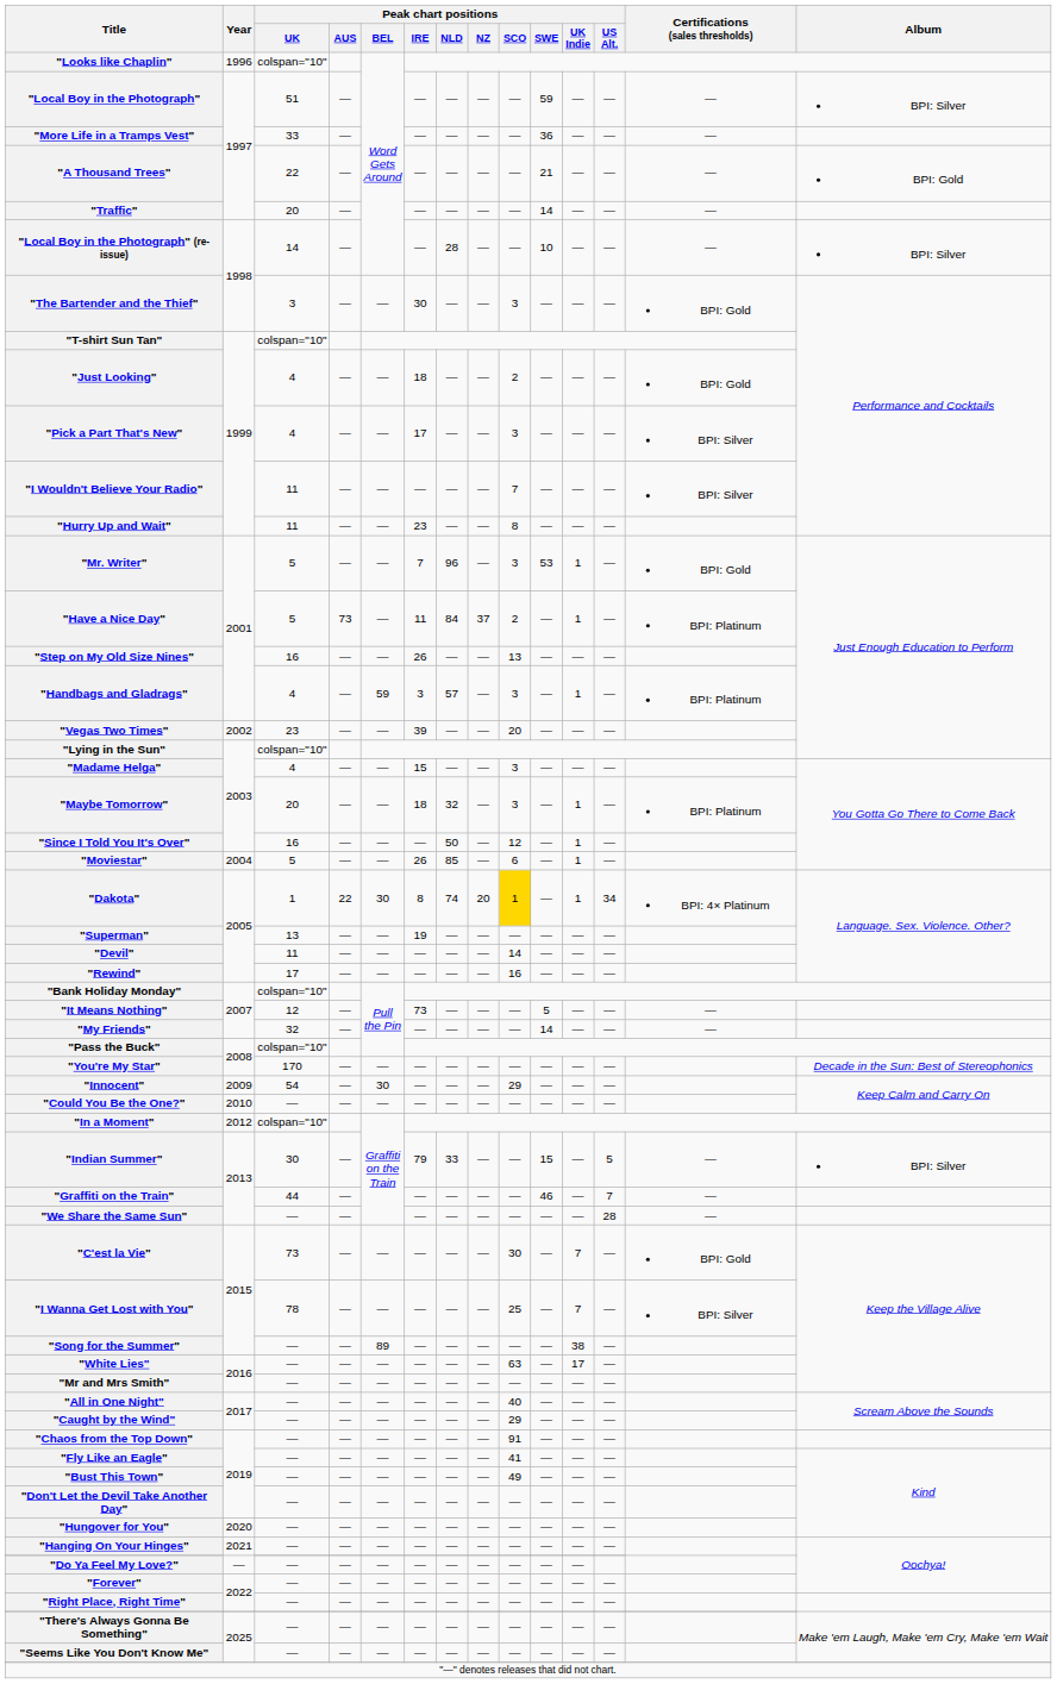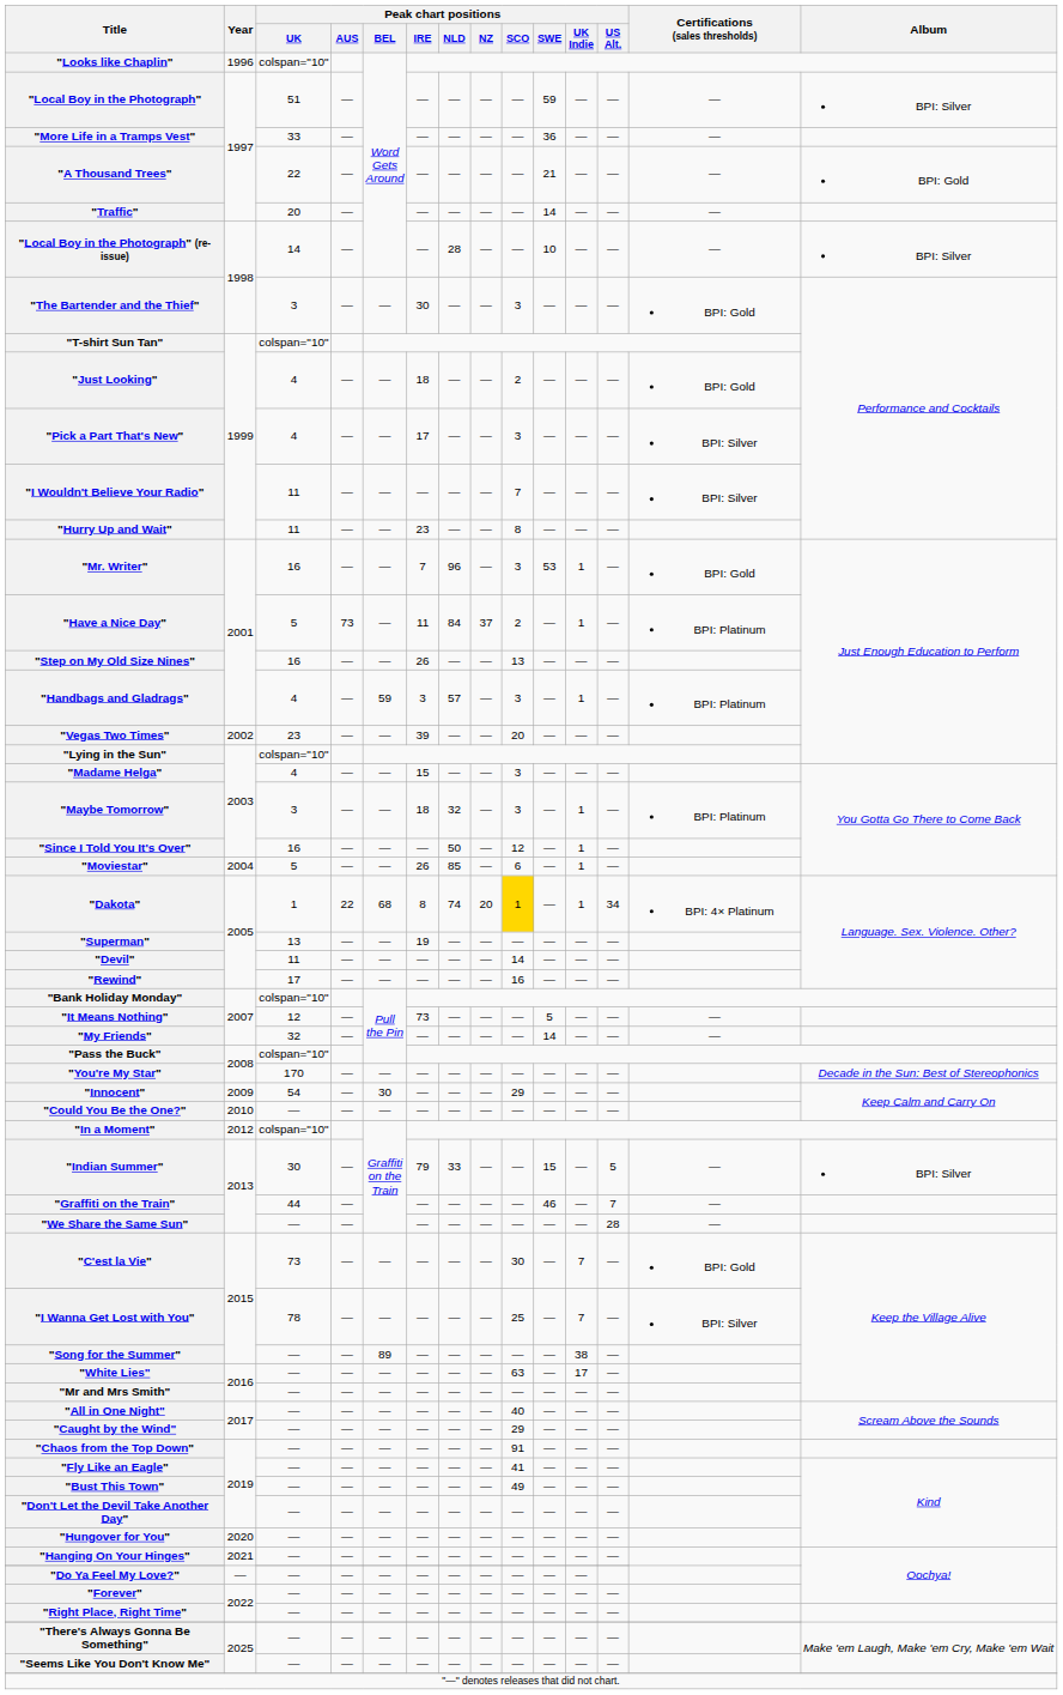"Mr. Writer" | Peak chart positions / UK: 5 -> 16
"Maybe Tomorrow" | Peak chart positions / UK: 20 -> 3
"Dakota" | Peak chart positions / BEL: 30 -> 68
